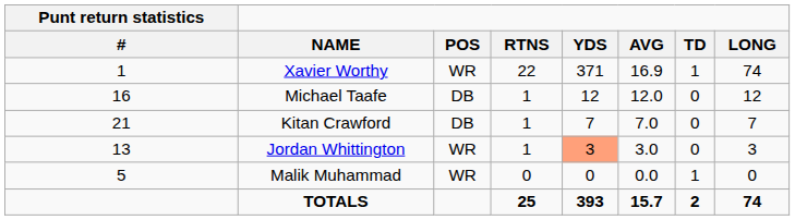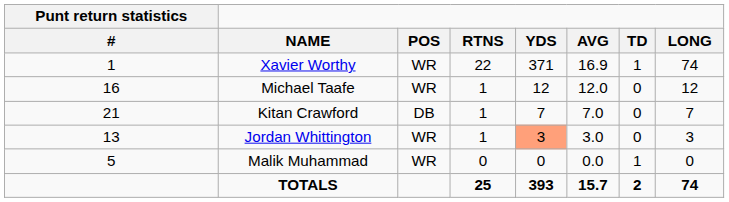Michael Taafe | POS: DB -> WR
